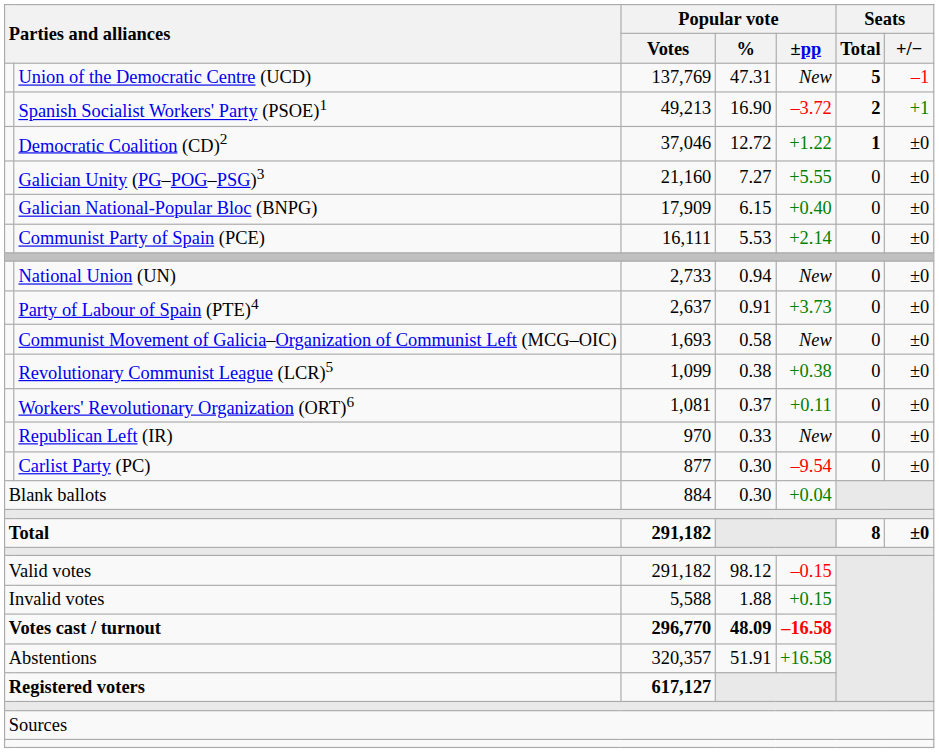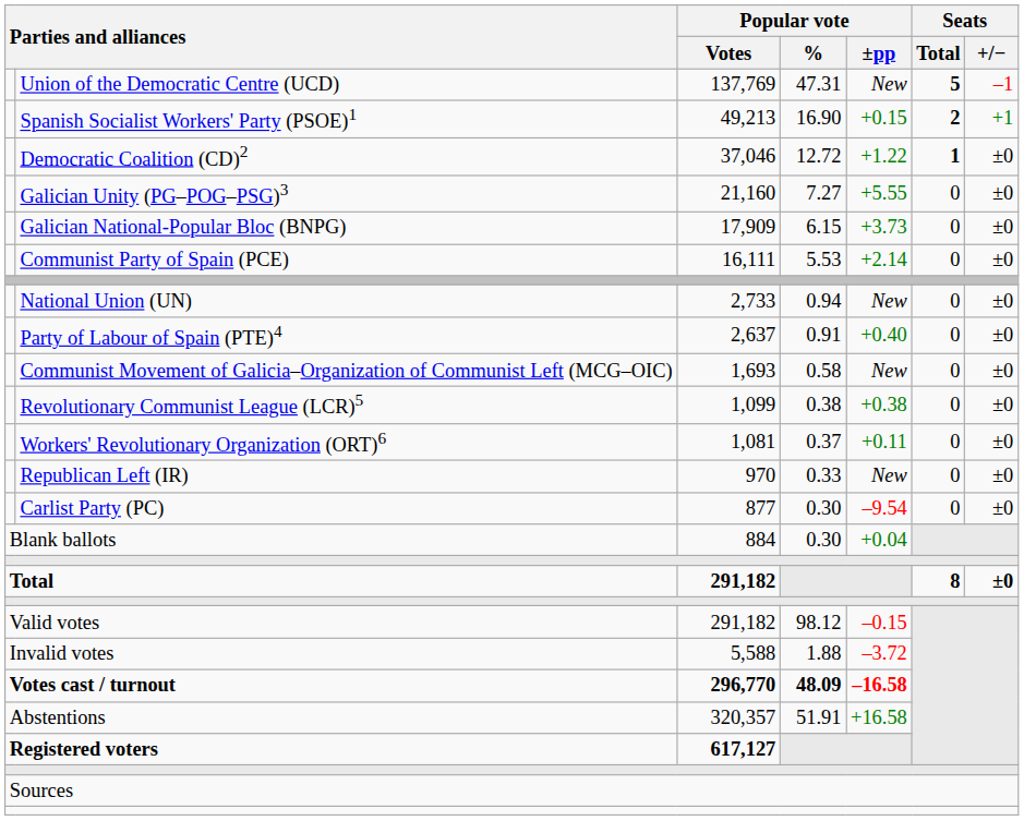Spanish Socialist Workers' Party (PSOE)1 | Popular vote / ±pp: –3.72 -> +0.15
Galician National-Popular Bloc (BNPG) | Popular vote / ±pp: +0.40 -> +3.73
Party of Labour of Spain (PTE)4 | Popular vote / ±pp: +3.73 -> +0.40
Invalid votes | Popular vote / ±pp: +0.15 -> –3.72
